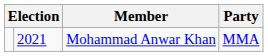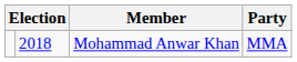Mohammad Anwar Khan | column 2: 2021 -> 2018
